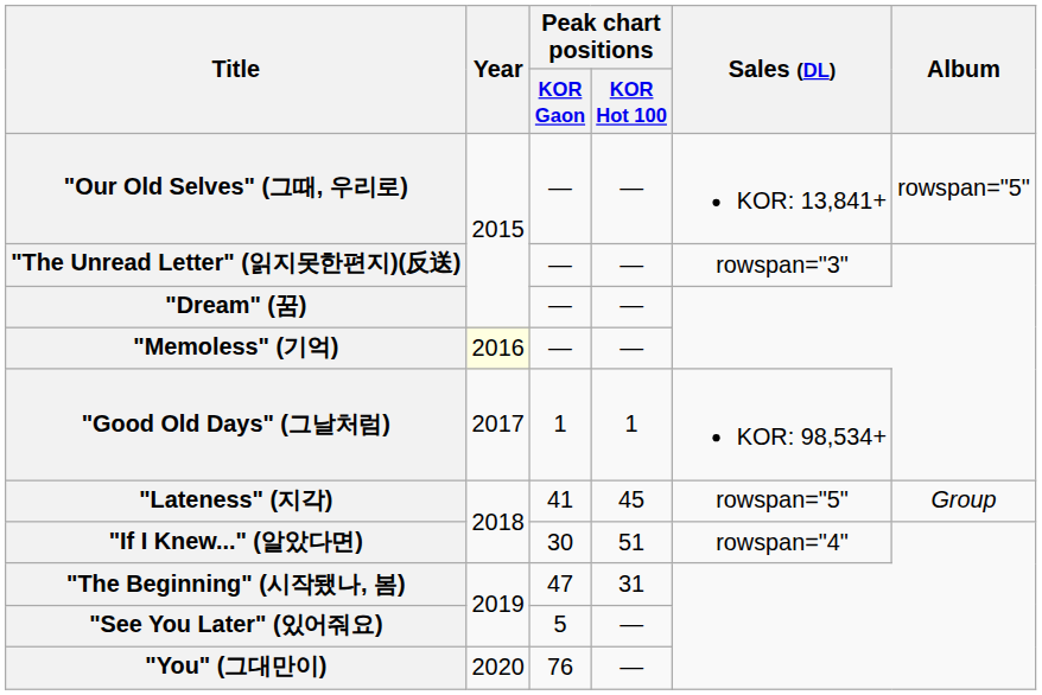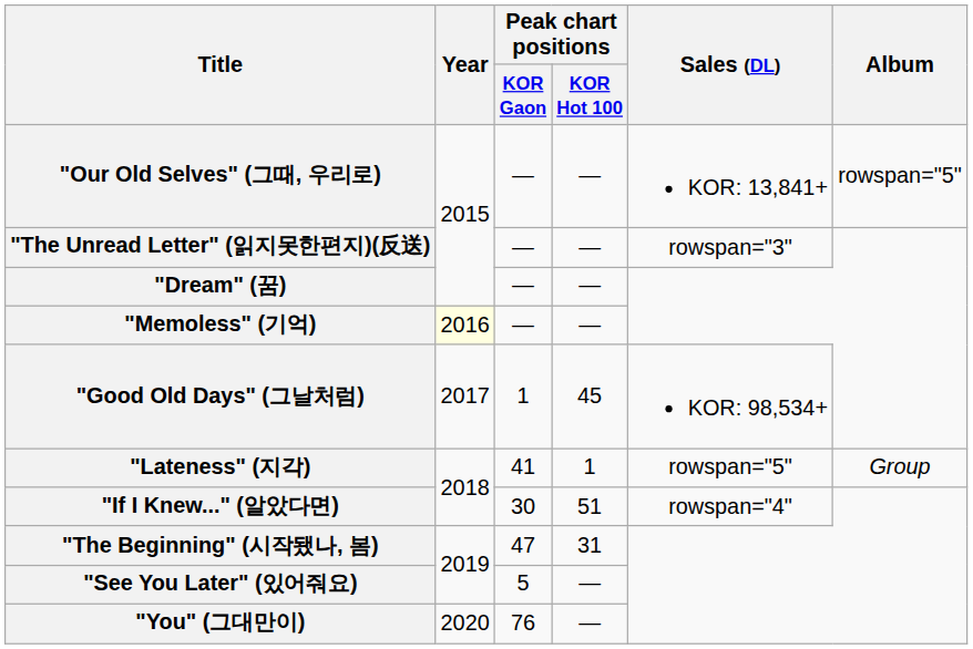"Good Old Days" (그날처럼) | Peak chart positions / KOR Hot 100: 1 -> 45
"Lateness" (지각) | Peak chart positions / KOR Hot 100: 45 -> 1
